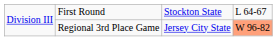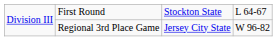Division III / Regional 3rd Place Game | column 4: lightsalmon background -> no background
